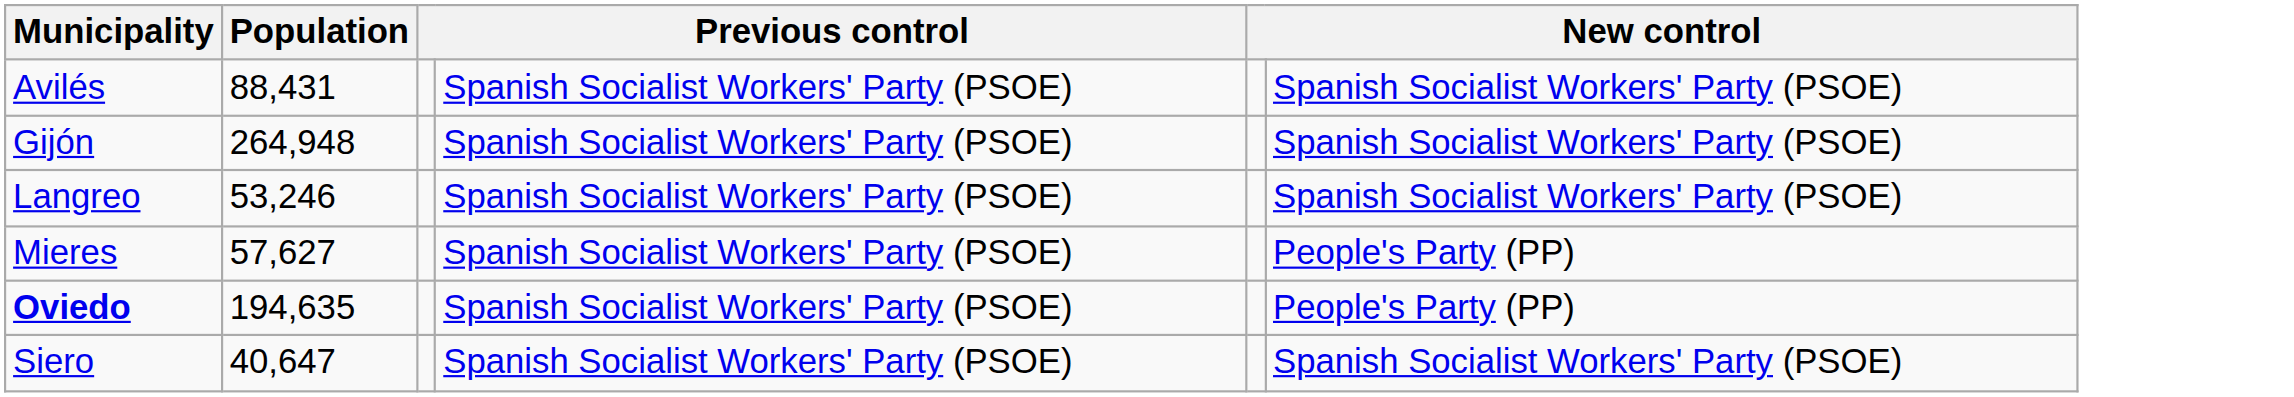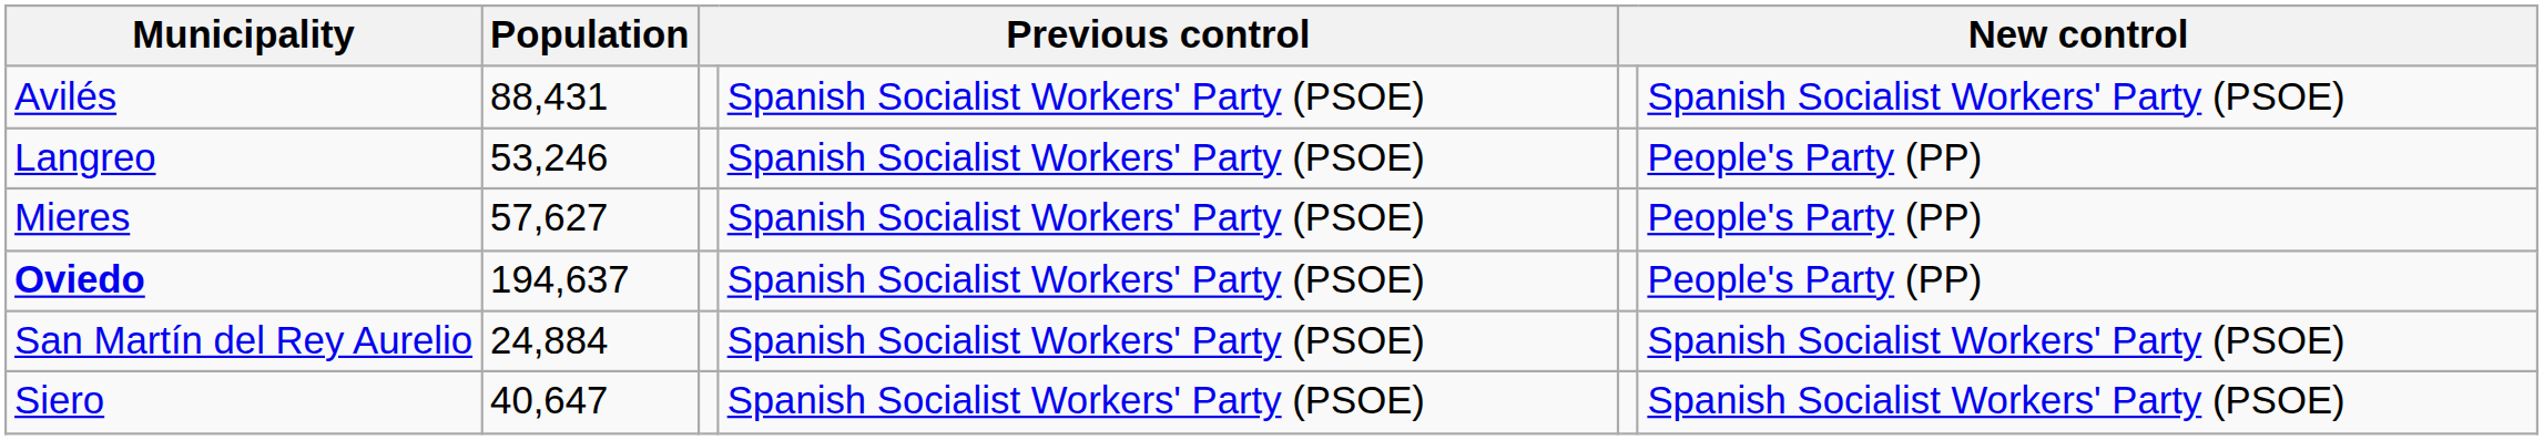- row: Gijón | 264,948 | Spanish Socialist Workers' Party (PSOE) | Spanish Socialist Workers' Party (PSOE)
Langreo | column 6: Spanish Socialist Workers' Party (PSOE) -> People's Party (PP)
Oviedo | Population: 194,635 -> 194,637
+ row: San Martín del Rey Aurelio | 24,884 | Spanish Socialist Workers' Party (PSOE) | Spanish Socialist Workers' Party (PSOE)
